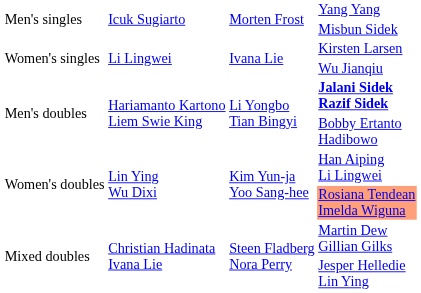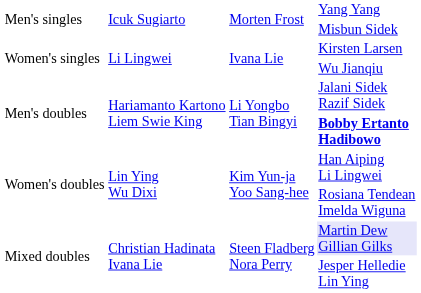Jalani Sidek Razif Sidek | column 4: bold -> normal
Bobby Ertanto Hadibowo | column 4: normal -> bold
Rosiana Tendean Imelda Wiguna | column 4: lightsalmon background -> no background
Martin Dew Gillian Gilks | column 4: no background -> lavender background
